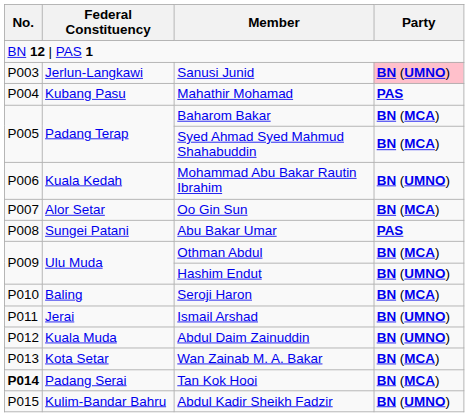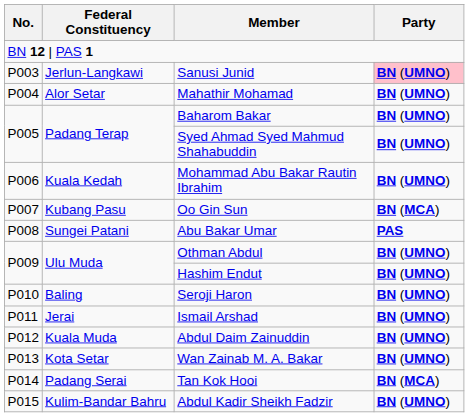Mahathir Mohamad | Federal Constituency: Kubang Pasu -> Alor Setar
Mahathir Mohamad | Party: PAS -> BN (UMNO)
Baharom Bakar | Party: BN (MCA) -> BN (UMNO)
Syed Ahmad Syed Mahmud Shahabuddin | Party: BN (MCA) -> BN (UMNO)
Oo Gin Sun | Federal Constituency: Alor Setar -> Kubang Pasu
Othman Abdul | Party: BN (MCA) -> BN (UMNO)
Seroji Haron | Party: BN (MCA) -> BN (UMNO)
Wan Zainab M. A. Bakar | Party: BN (MCA) -> BN (UMNO)
Tan Kok Hooi | No.: bold -> normal
